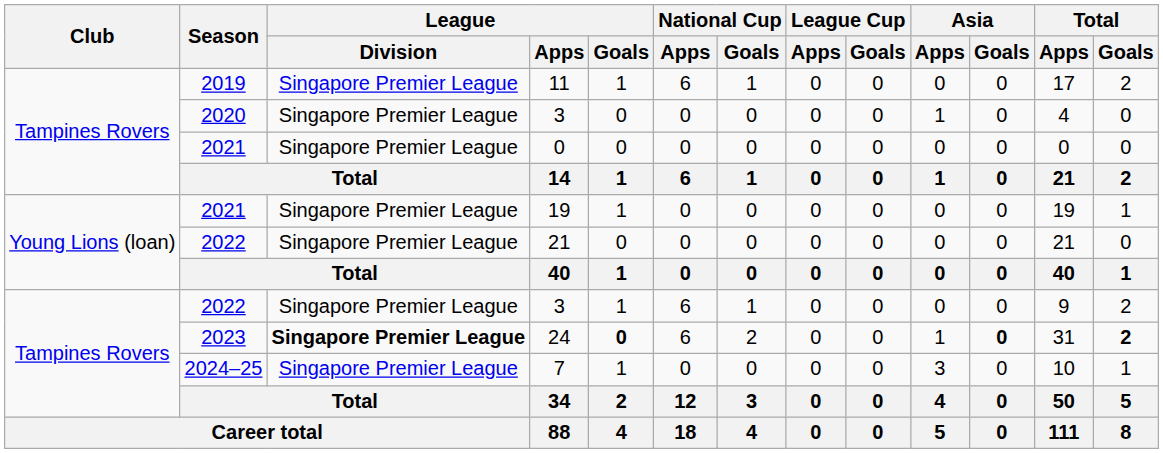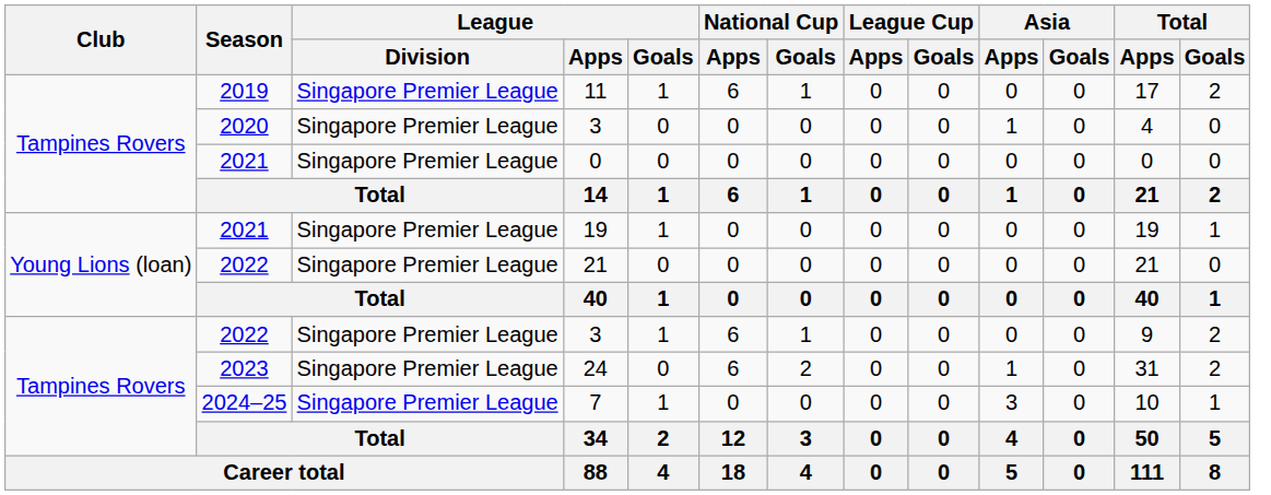24 | League / Division: bold -> normal
24 | League / Goals: bold -> normal
24 | Asia / Goals: bold -> normal
24 | Total / Goals: bold -> normal
